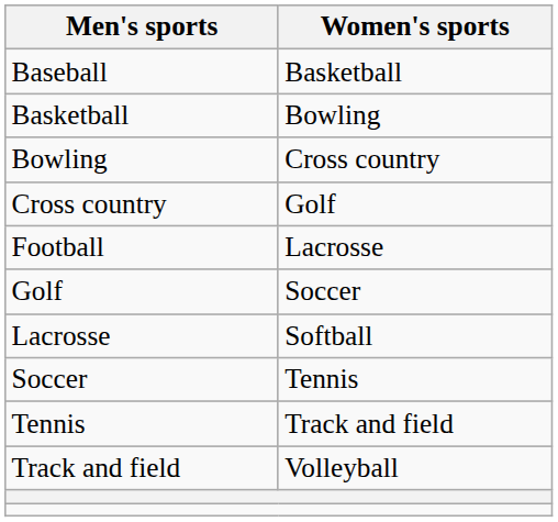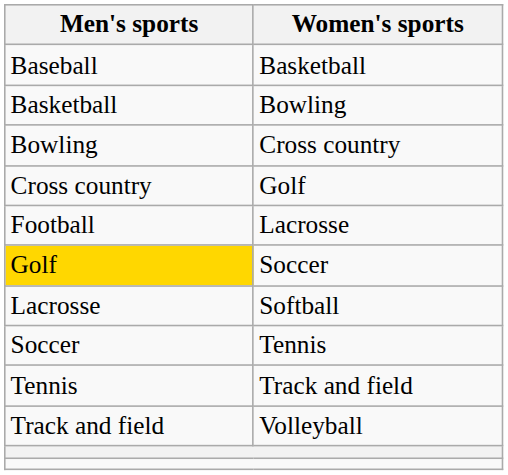row 7 | Men's sports: no background -> gold background
